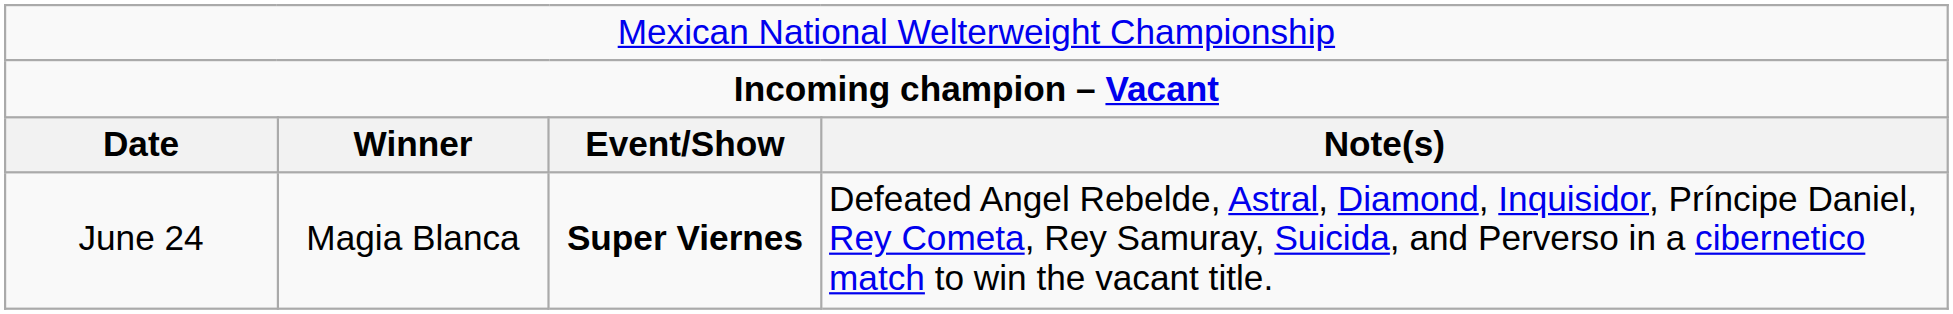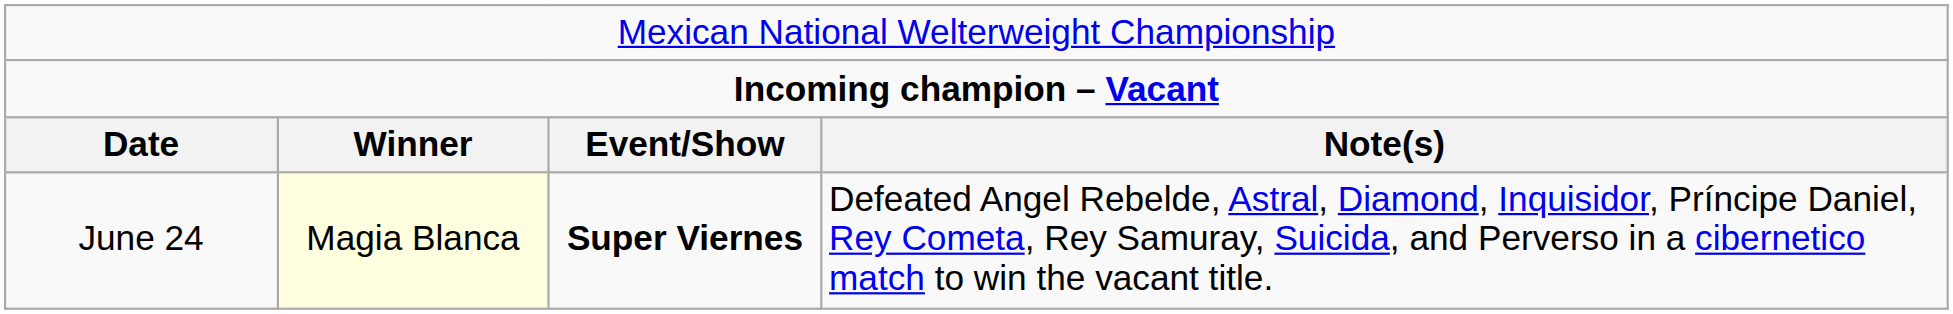June 24 | column 2: no background -> lightyellow background
